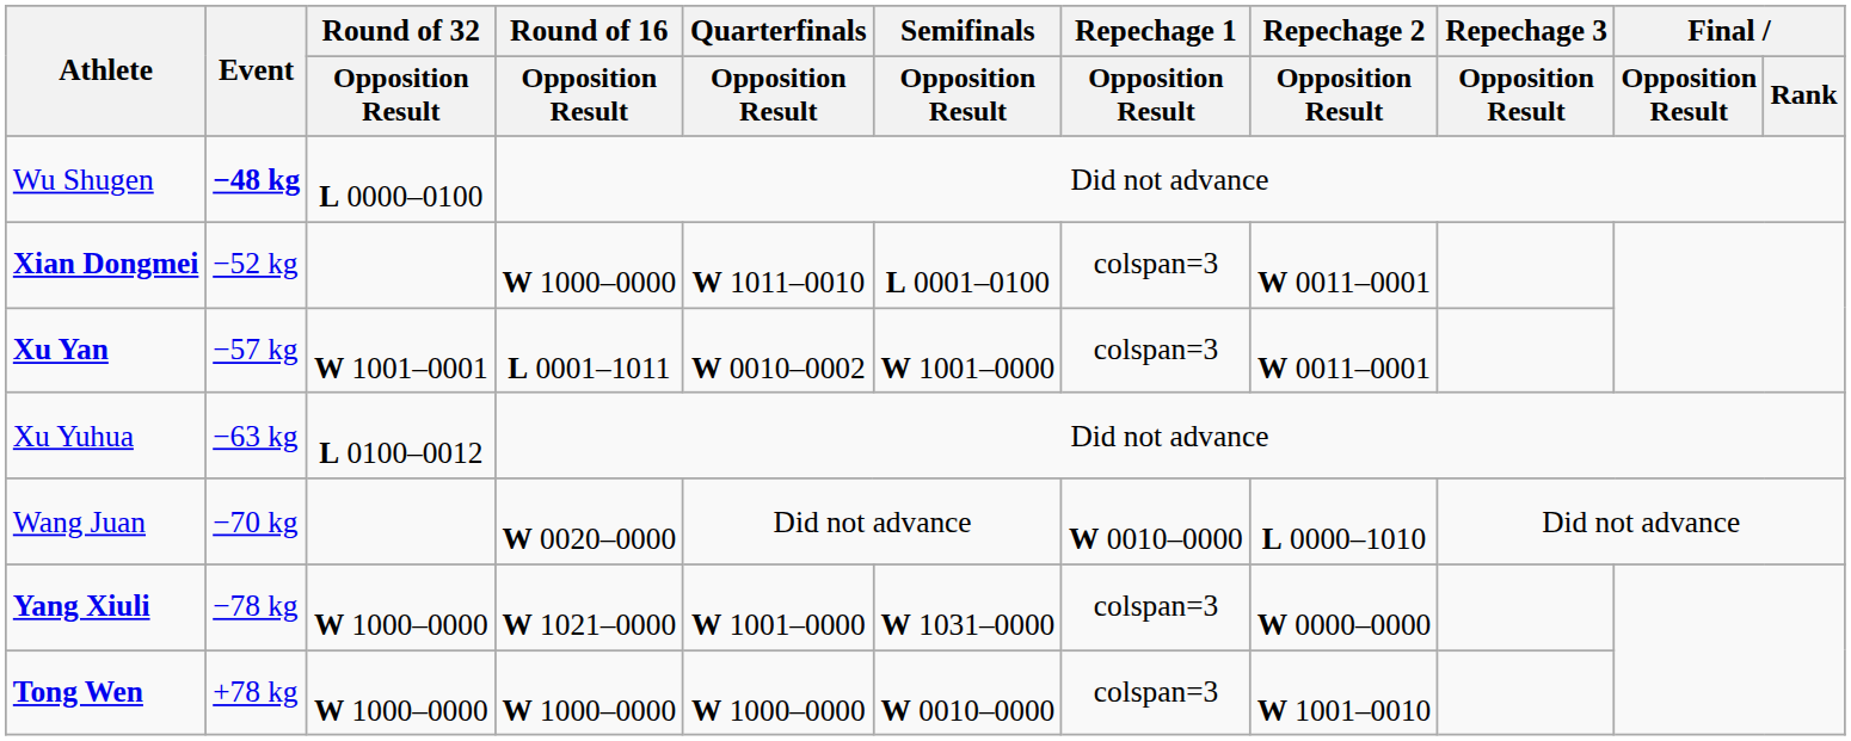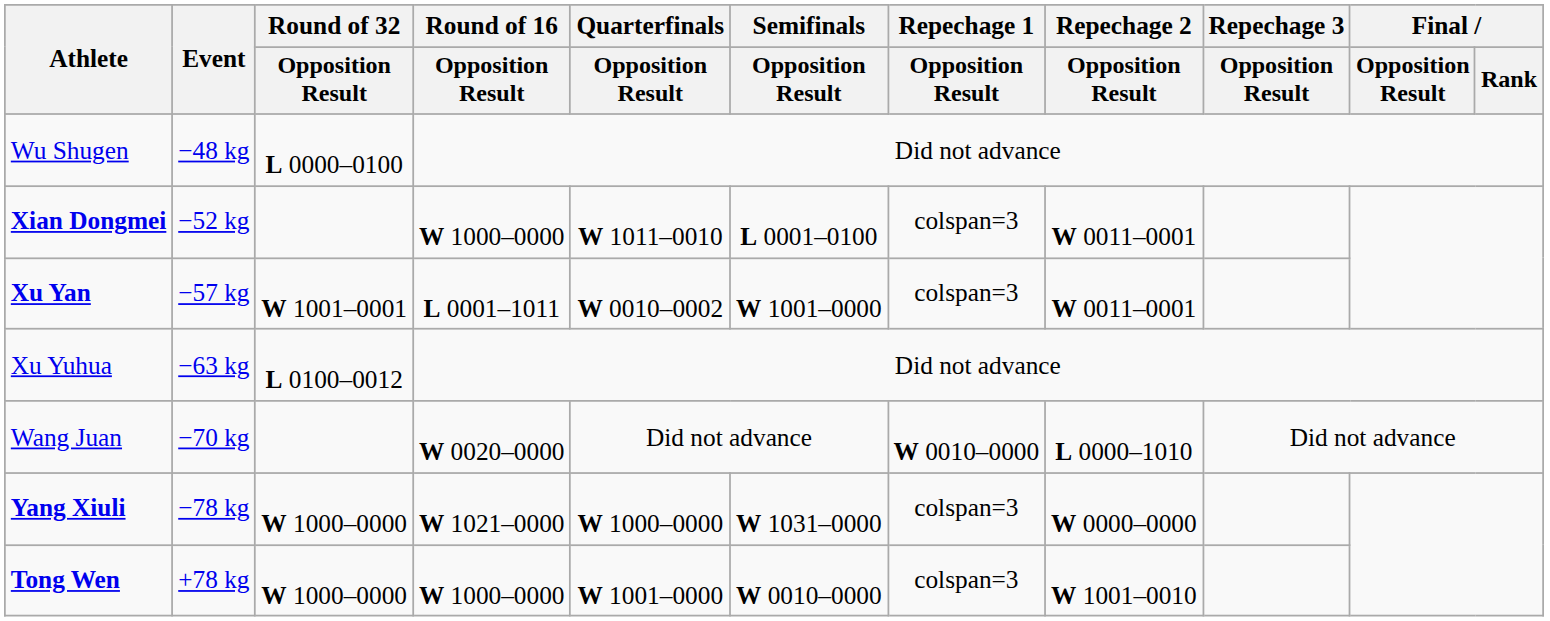Wu Shugen | Event: bold -> normal
Yang Xiuli | Quarterfinals / Opposition Result: W 1001–0000 -> W 1000–0000
Tong Wen | Quarterfinals / Opposition Result: W 1000–0000 -> W 1001–0000
